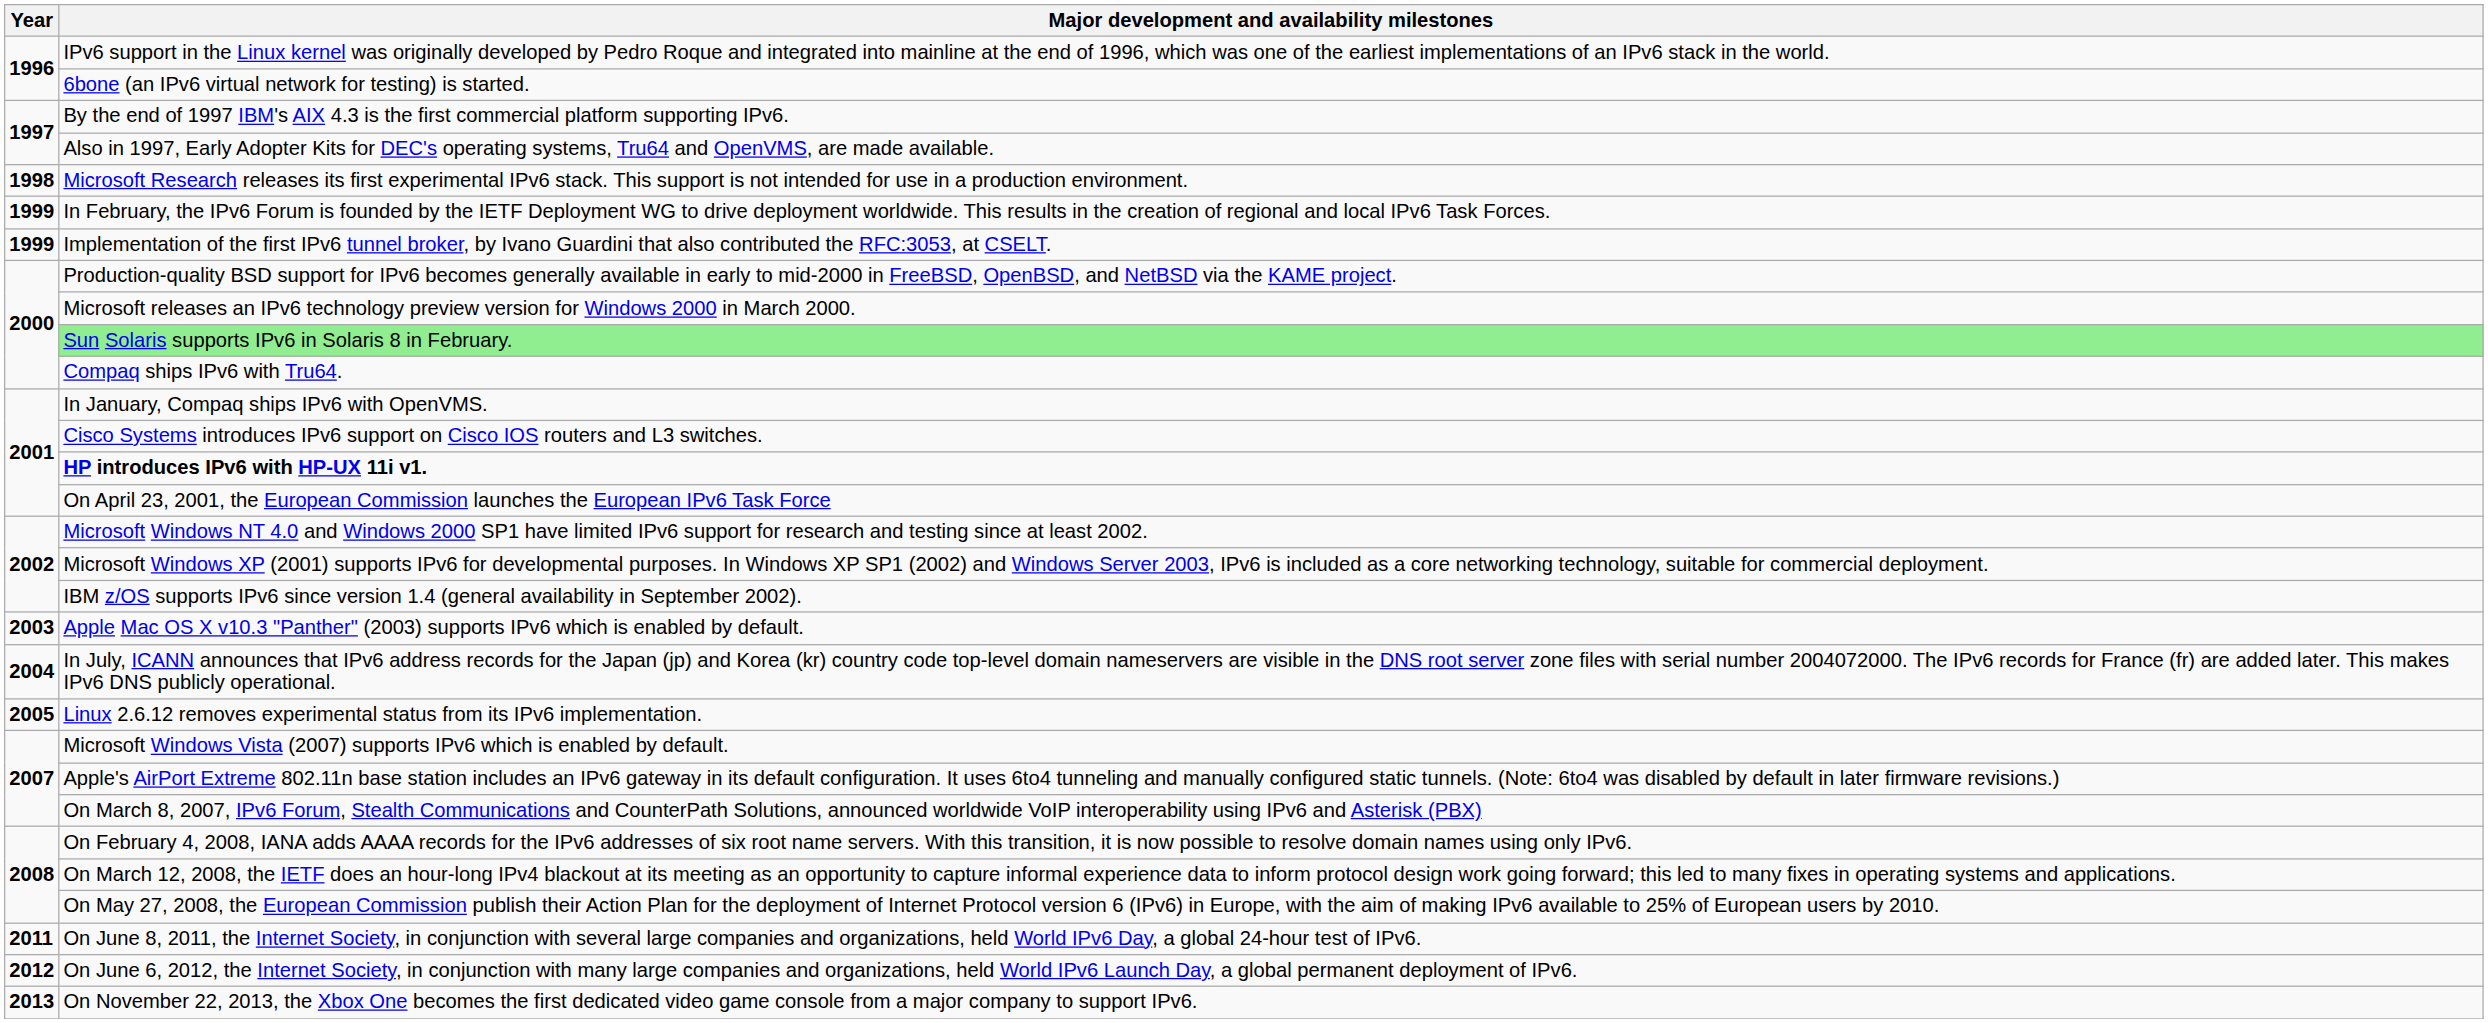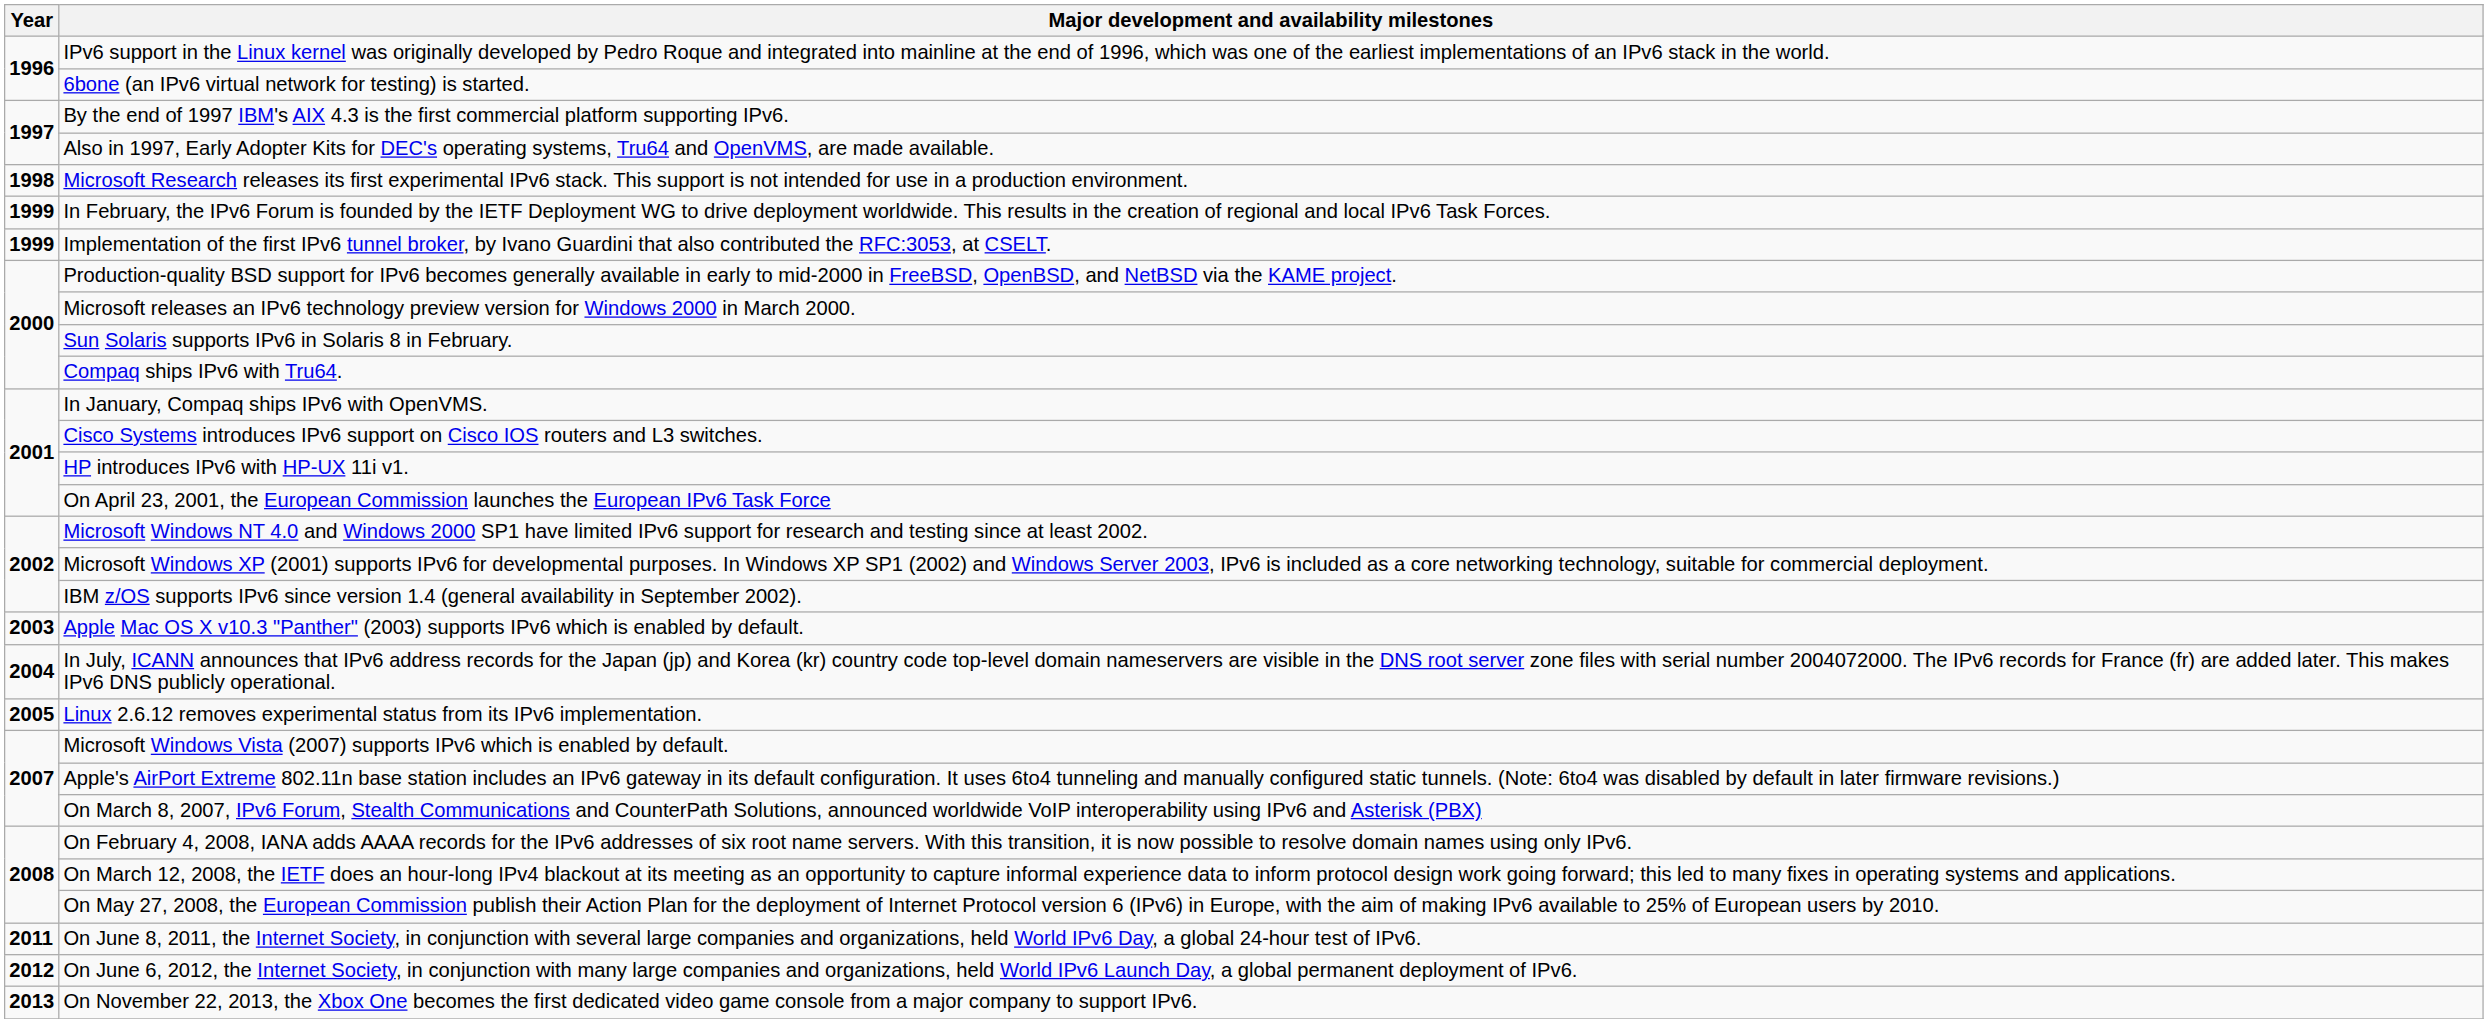Sun Solaris supports IPv6 in Solaris 8 in February. | Major development and availability milestones: lightgreen background -> no background
HP introduces IPv6 with HP-UX 11i v1. | Major development and availability milestones: bold -> normal
